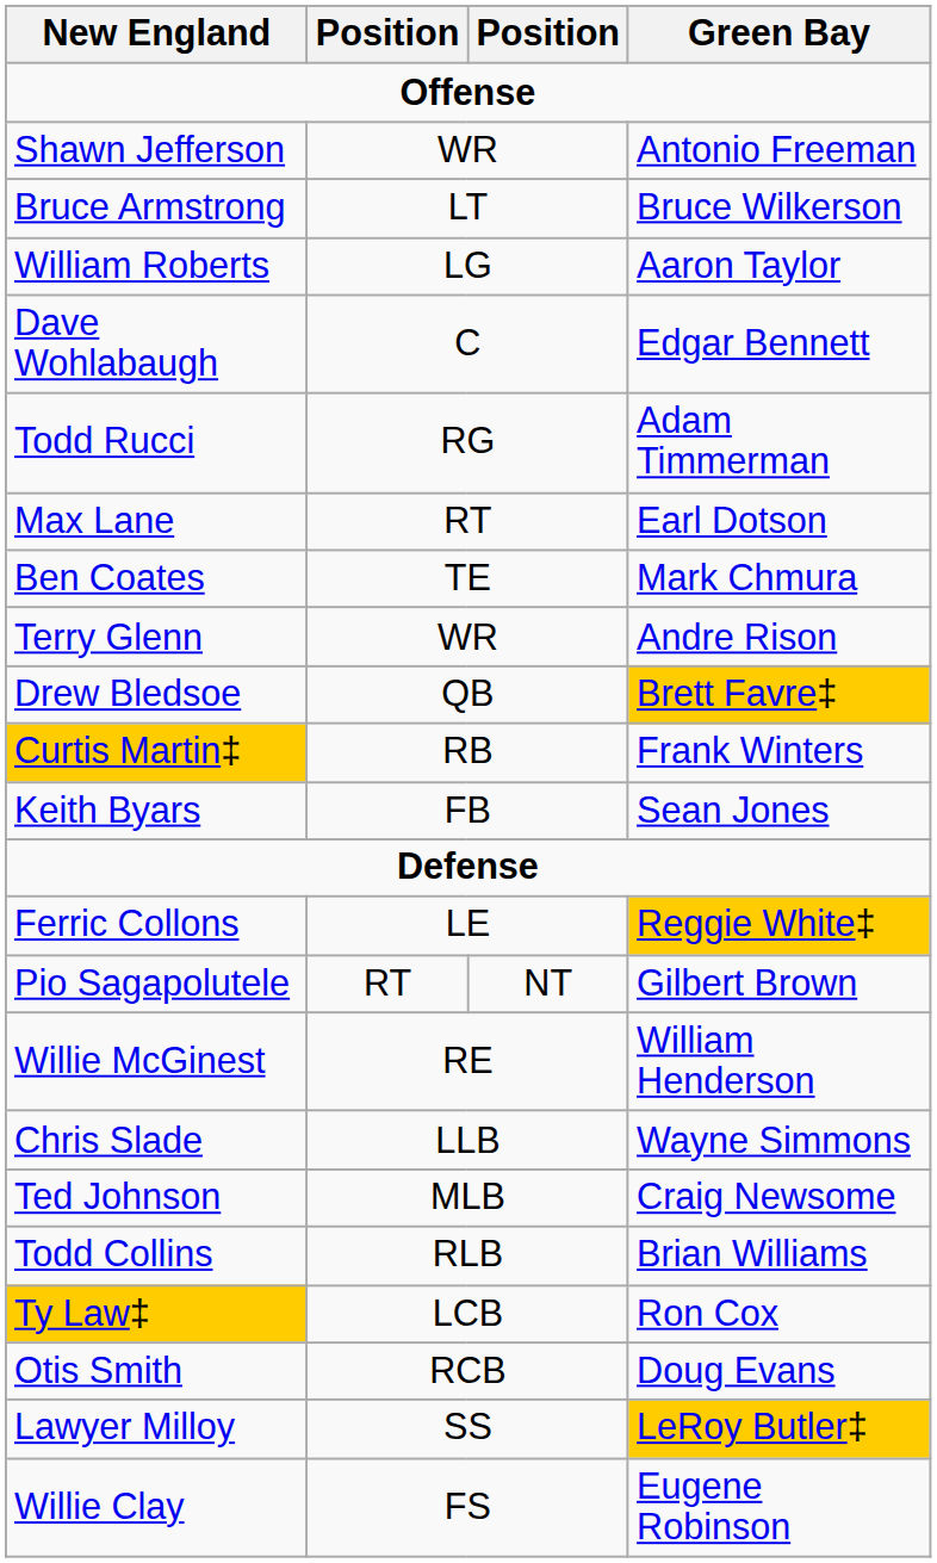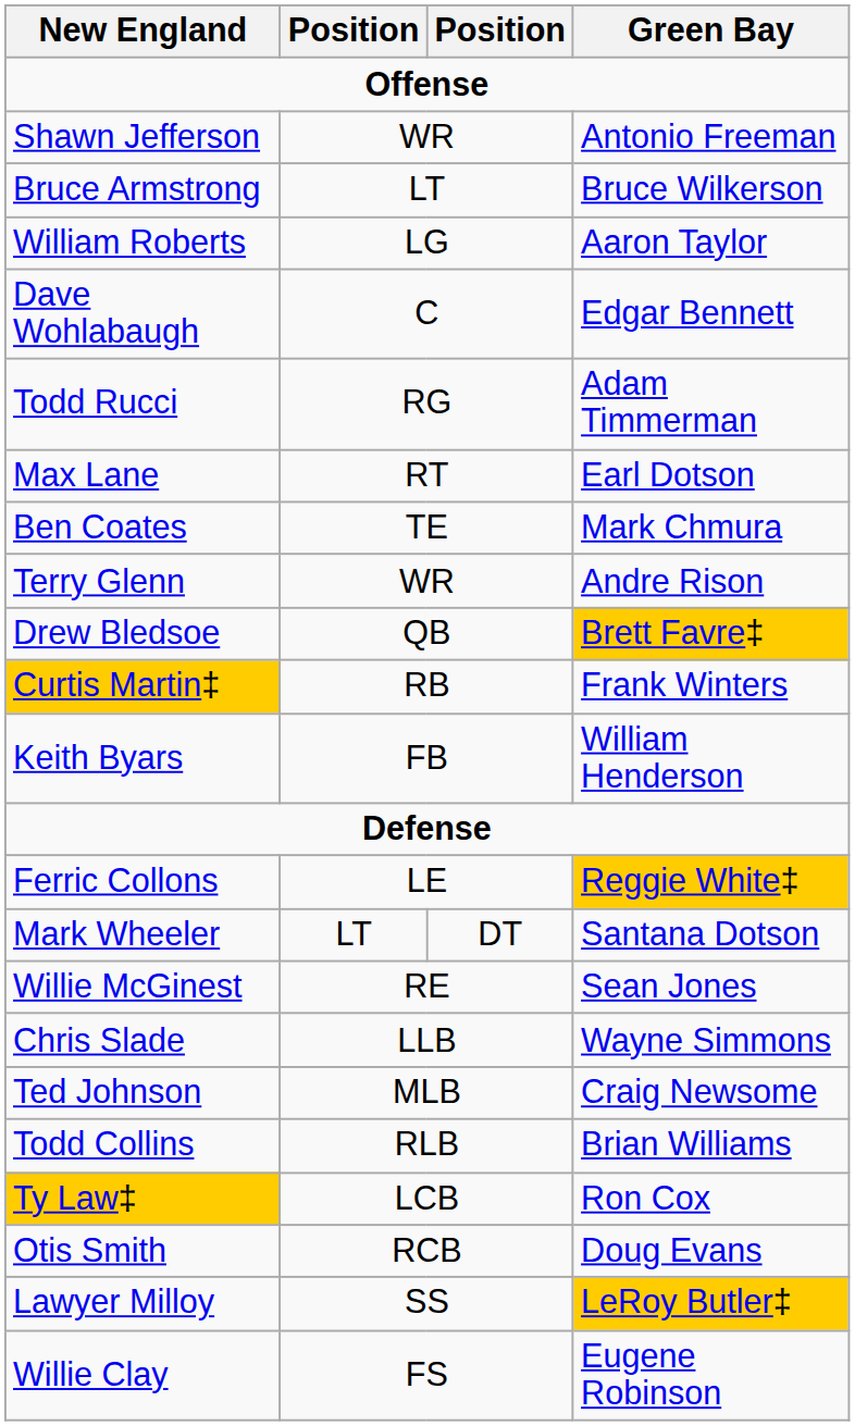Keith Byars | Green Bay: Sean Jones -> William Henderson
+ row: Mark Wheeler | LT | DT | Santana Dotson
- row: Pio Sagapolutele | RT | NT | Gilbert Brown
Willie McGinest | Green Bay: William Henderson -> Sean Jones
